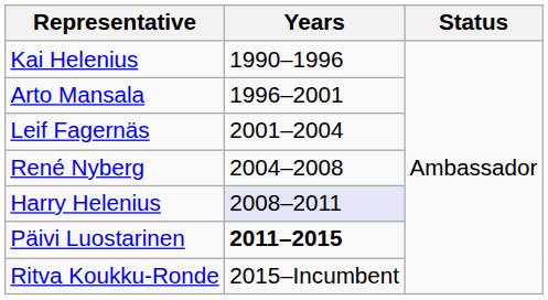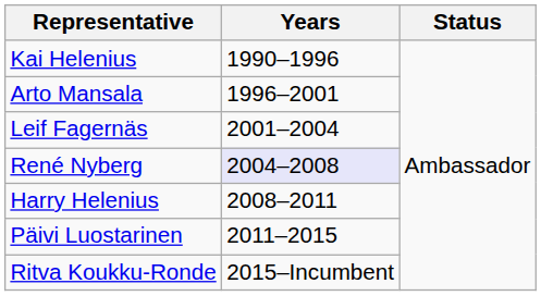René Nyberg | Years: no background -> lavender background
Harry Helenius | Years: lavender background -> no background
Päivi Luostarinen | Years: bold -> normal
